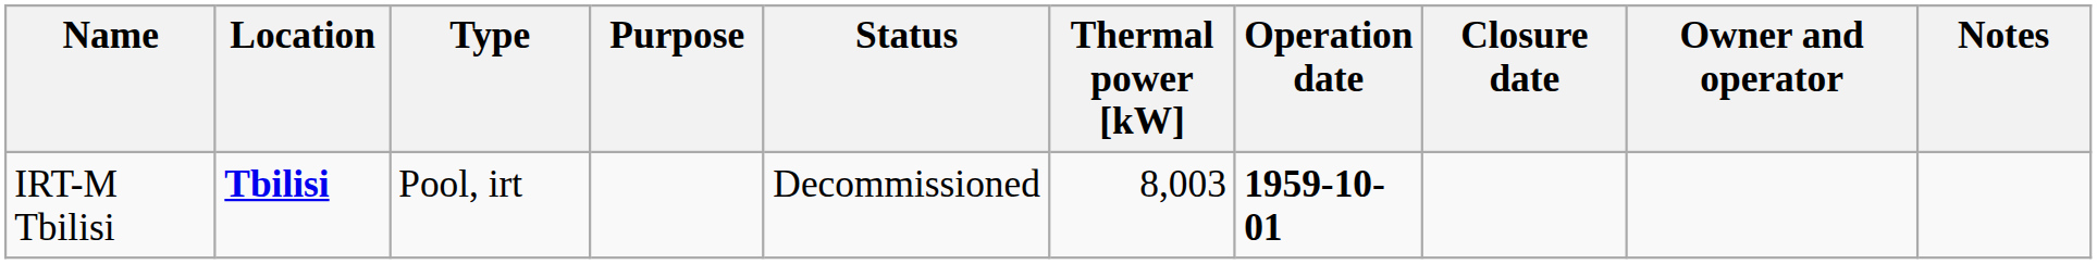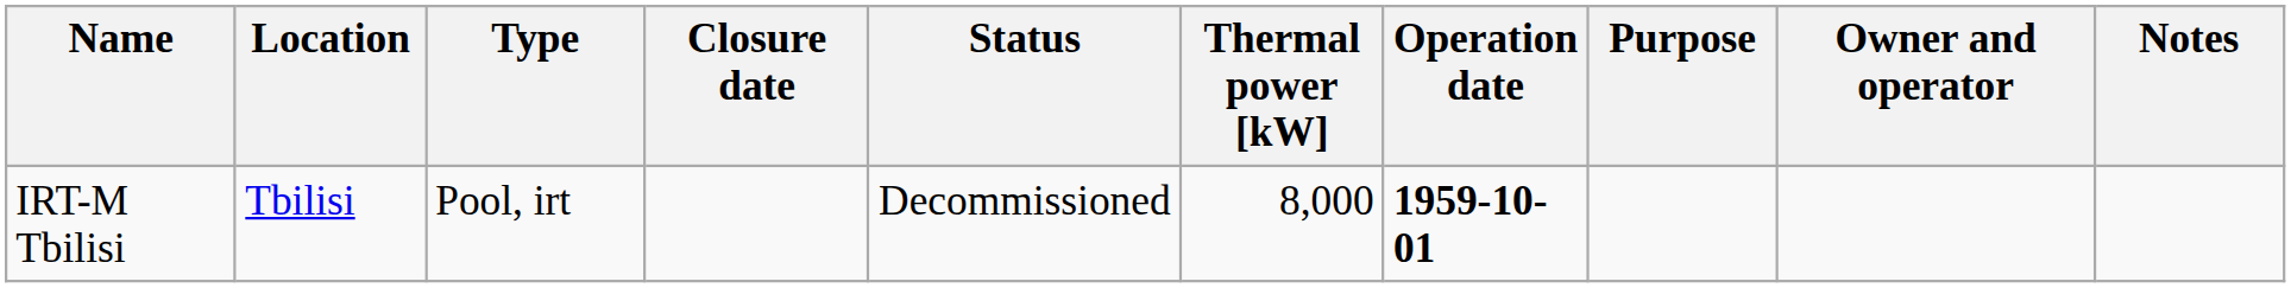columns swapped: Purpose <-> Closure date
IRT-M Tbilisi | Location: bold -> normal
IRT-M Tbilisi | Thermal power [kW]: 8,003 -> 8,000
